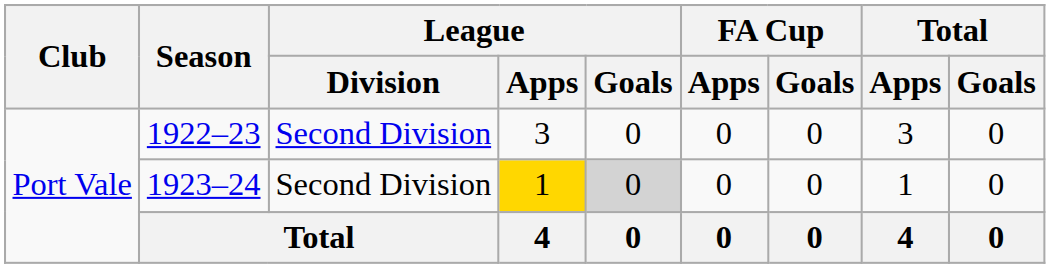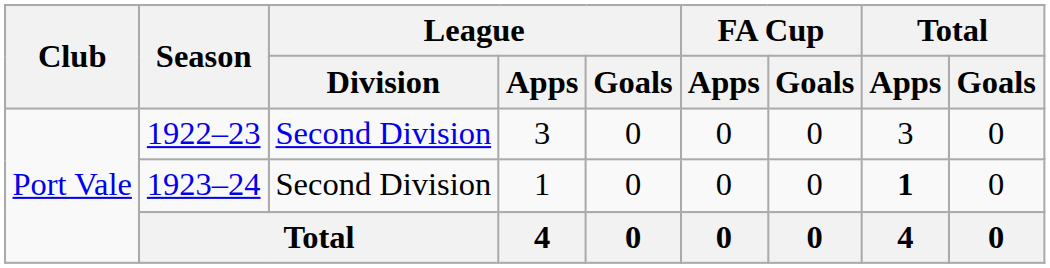1923–24 | League / Apps: gold background -> no background
1923–24 | League / Goals: lightgrey background -> no background
1923–24 | Total / Apps: normal -> bold
